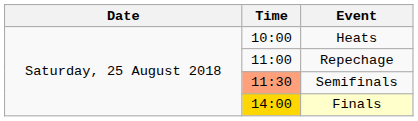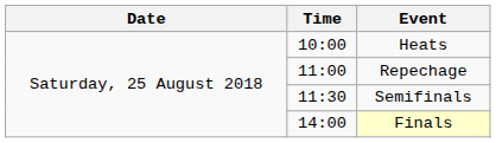Semifinals | Time: lightsalmon background -> no background
Finals | Time: gold background -> no background
